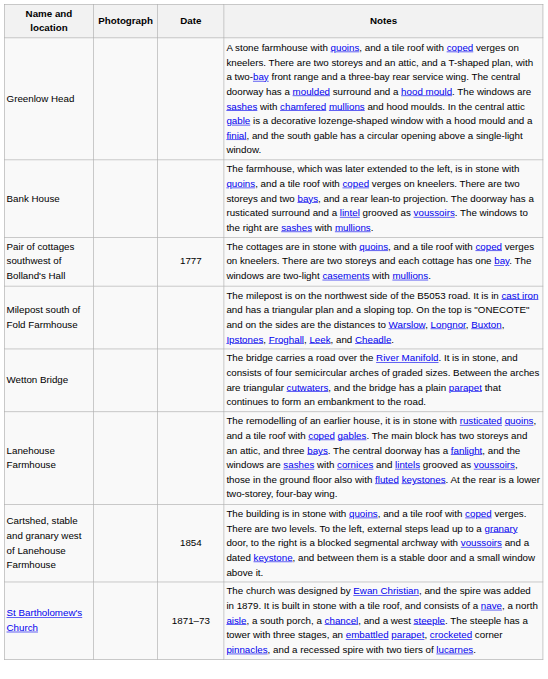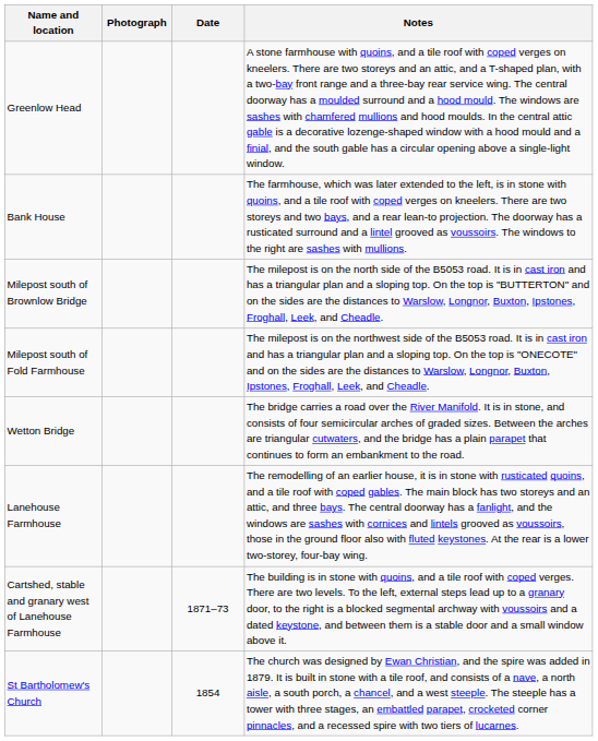- row: Pair of cottages southwest of Bolland's Hall | 1777 | The cottages are in stone with quoins, and a tile roof with coped verges on kneelers. There are two storeys and each cottage has one bay. The windows are two-light casements with mullions.
+ row: Milepost south of Brownlow Bridge | The milepost is on the north side of the B5053 road. It is in cast iron and has a triangular plan and a sloping top. On the top is "BUTTERTON" and on the sides are the distances to Warslow, Longnor, Buxton, Ipstones, Froghall, Leek, and Cheadle.
Cartshed, stable and granary west of Lanehouse Farmhouse | Date: 1854 -> 1871–73
St Bartholomew's Church | Date: 1871–73 -> 1854
